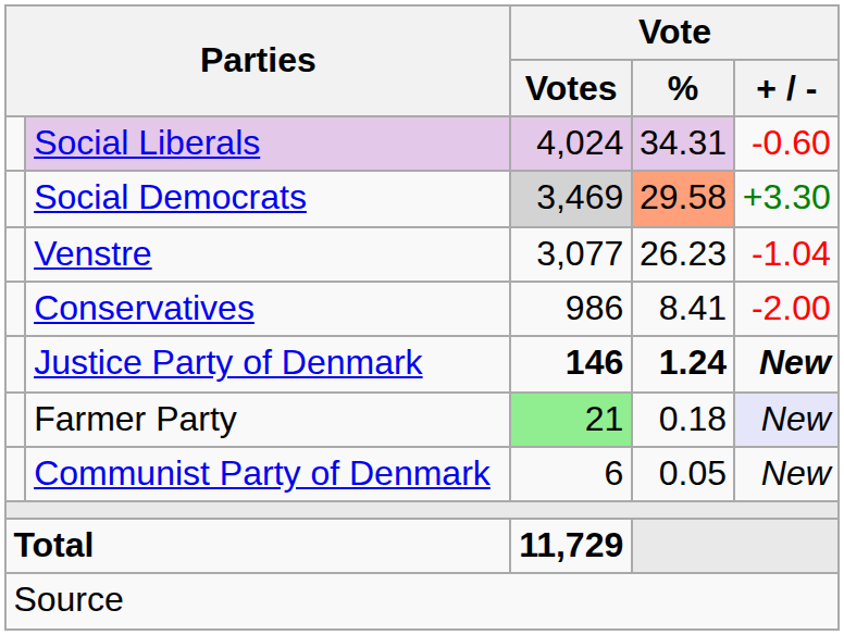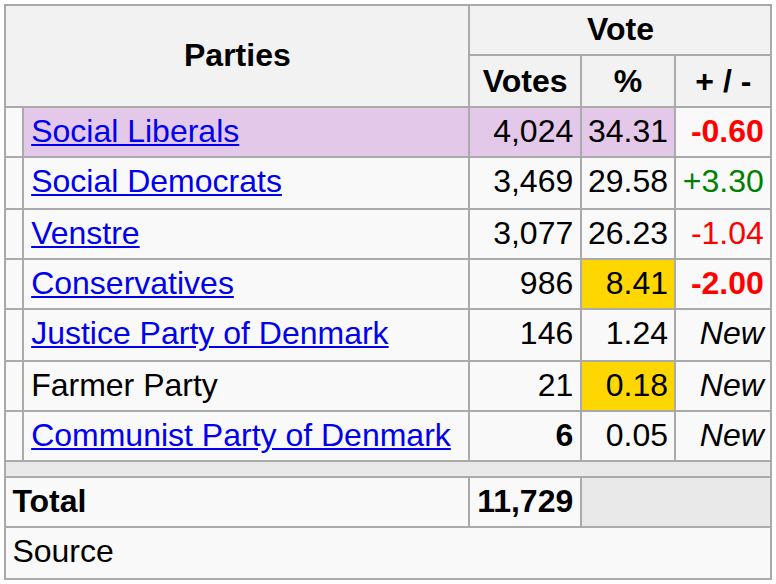Social Liberals | Vote / + / -: normal -> bold
Social Democrats | Vote / Votes: lightgrey background -> no background
Social Democrats | Vote / %: lightsalmon background -> no background
Conservatives | Vote / %: no background -> gold background
Conservatives | Vote / + / -: normal -> bold
Justice Party of Denmark | Vote / Votes: bold -> normal
Justice Party of Denmark | Vote / %: bold -> normal
Justice Party of Denmark | Vote / + / -: bold -> normal
Farmer Party | Vote / Votes: lightgreen background -> no background
Farmer Party | Vote / %: no background -> gold background
Farmer Party | Vote / + / -: lavender background -> no background
Communist Party of Denmark | Vote / Votes: normal -> bold
